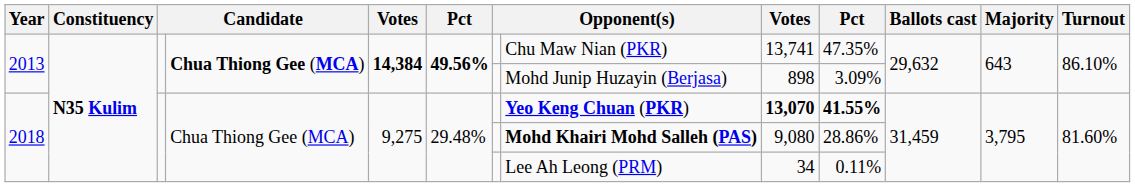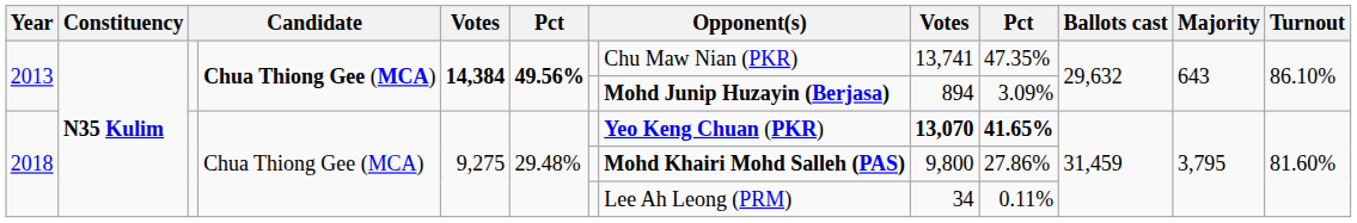row 3 | column 8: normal -> bold
row 3 | column 9: 898 -> 894
row 4 | column 10: 41.55% -> 41.65%
row 5 | column 9: 9,080 -> 9,800
row 5 | column 10: 28.86% -> 27.86%
